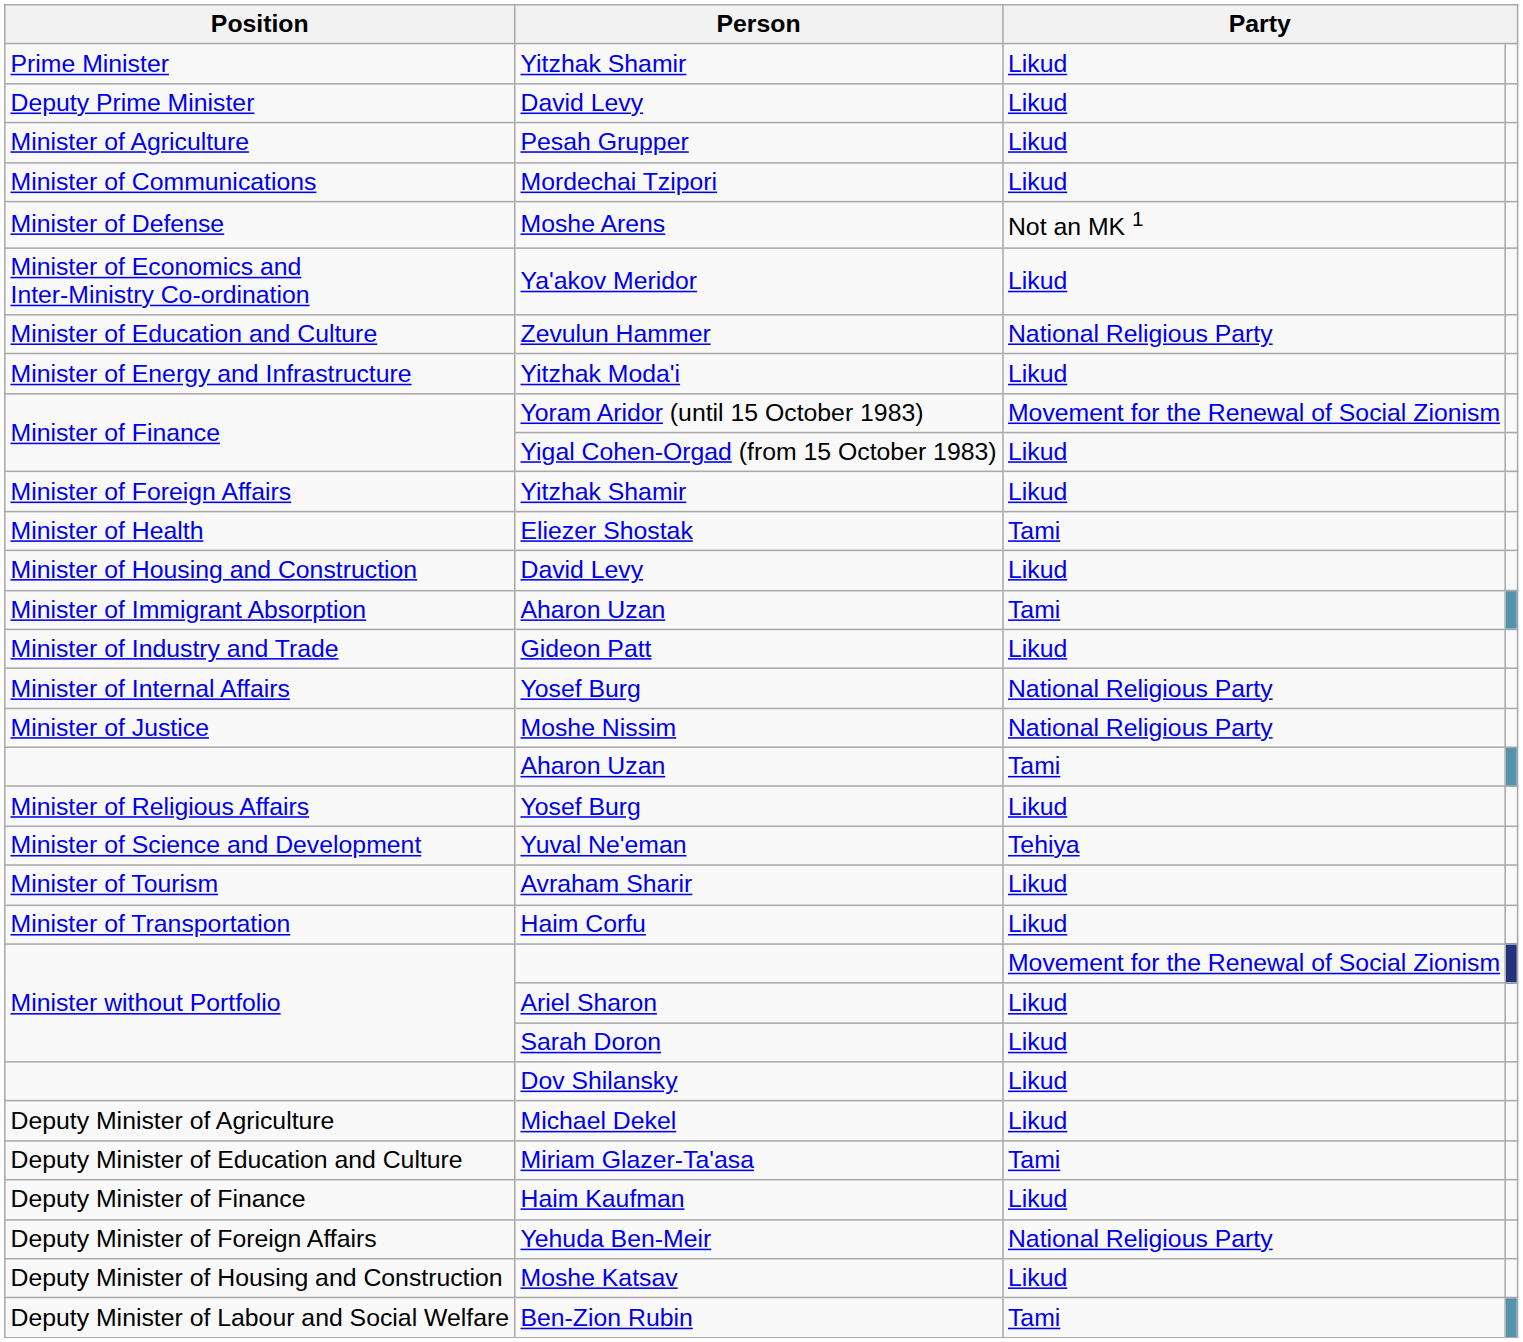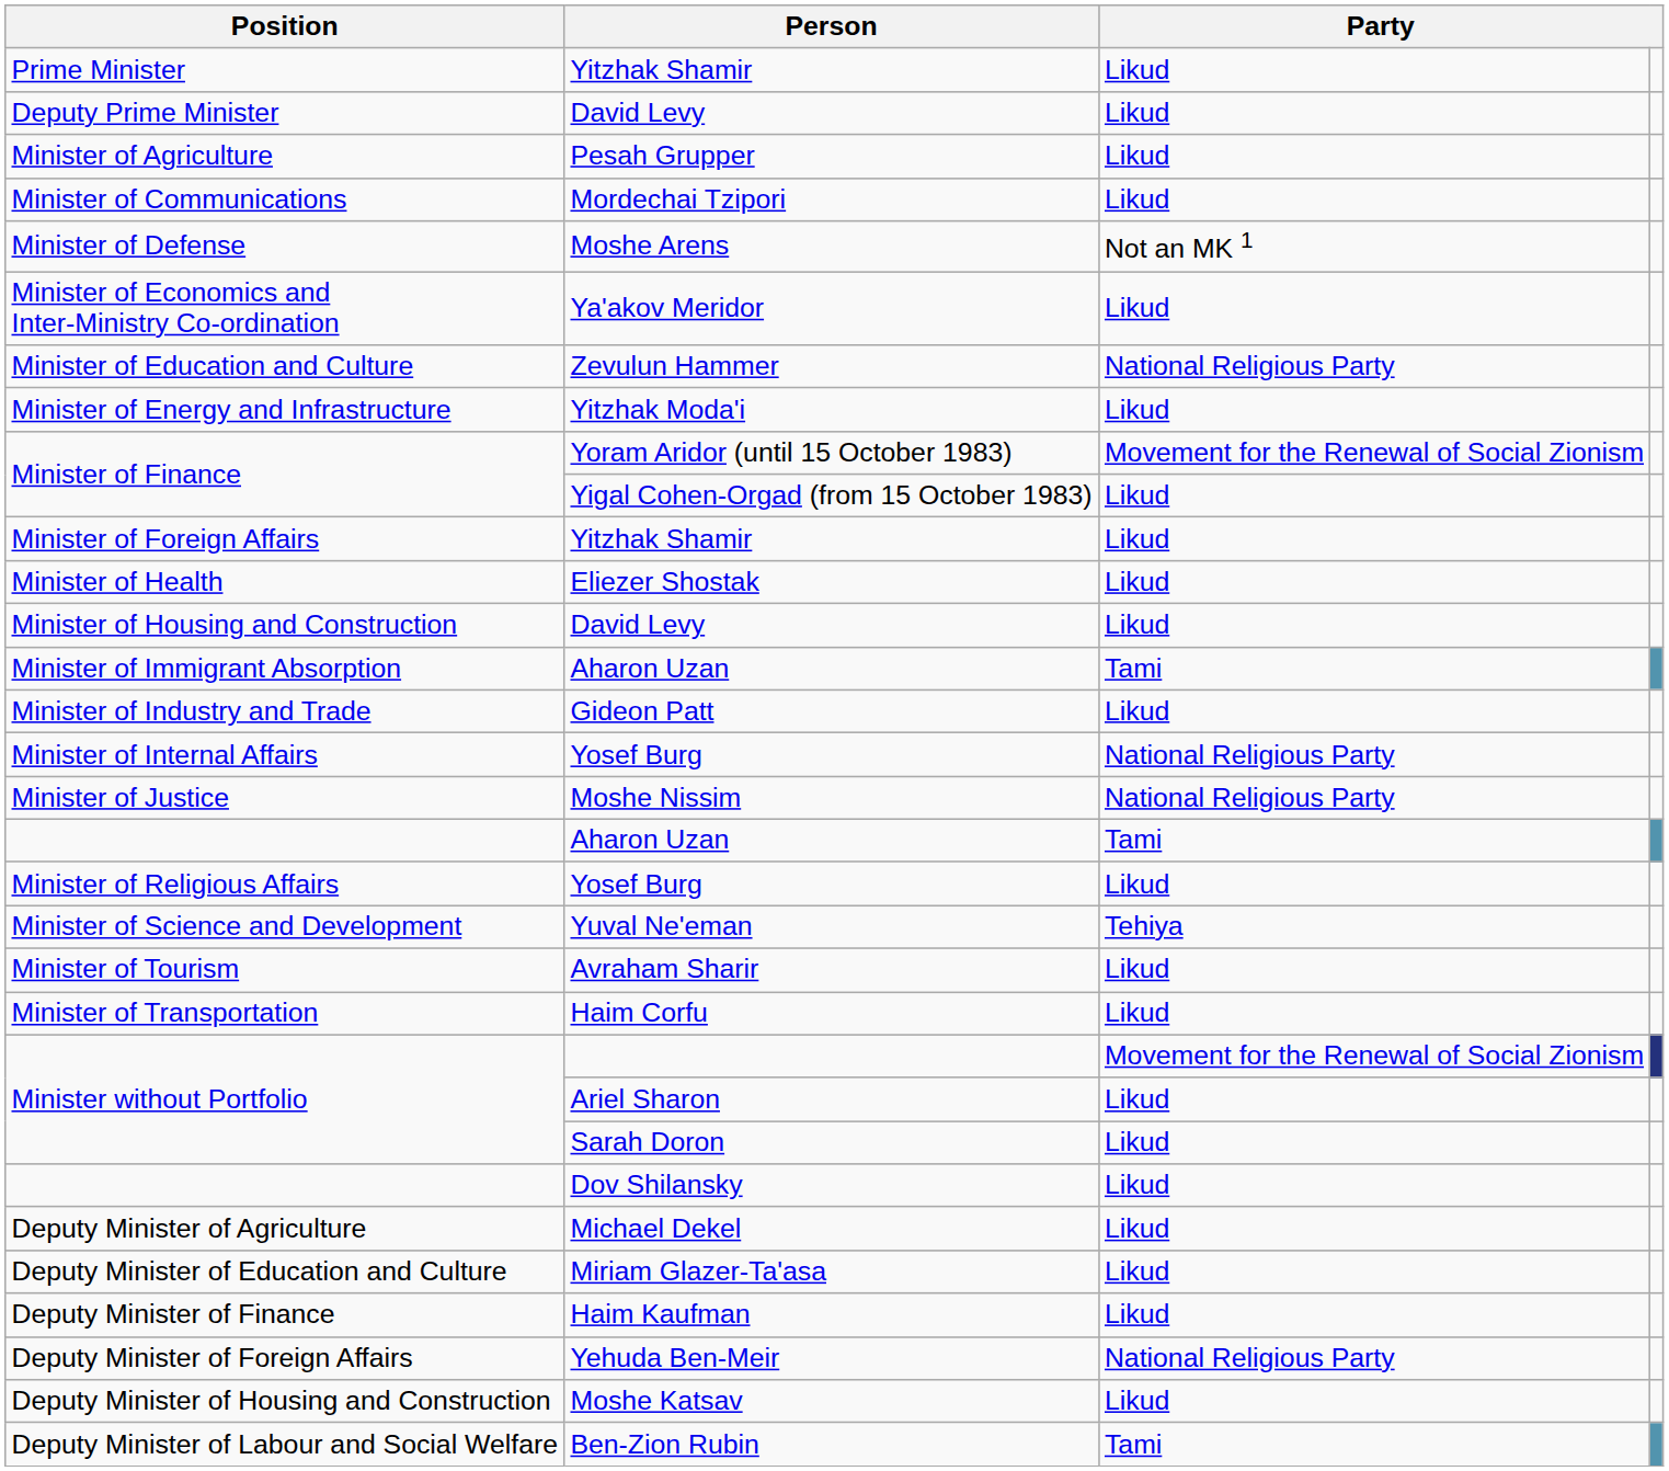Minister of Health | column 3: Tami -> Likud
Deputy Minister of Education and Culture | column 3: Tami -> Likud
